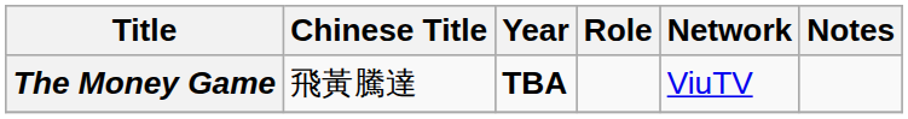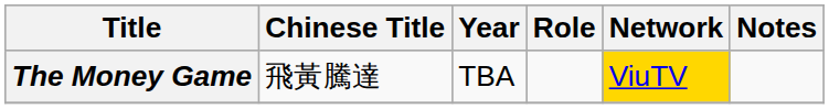The Money Game | Year: bold -> normal
The Money Game | Network: no background -> gold background
